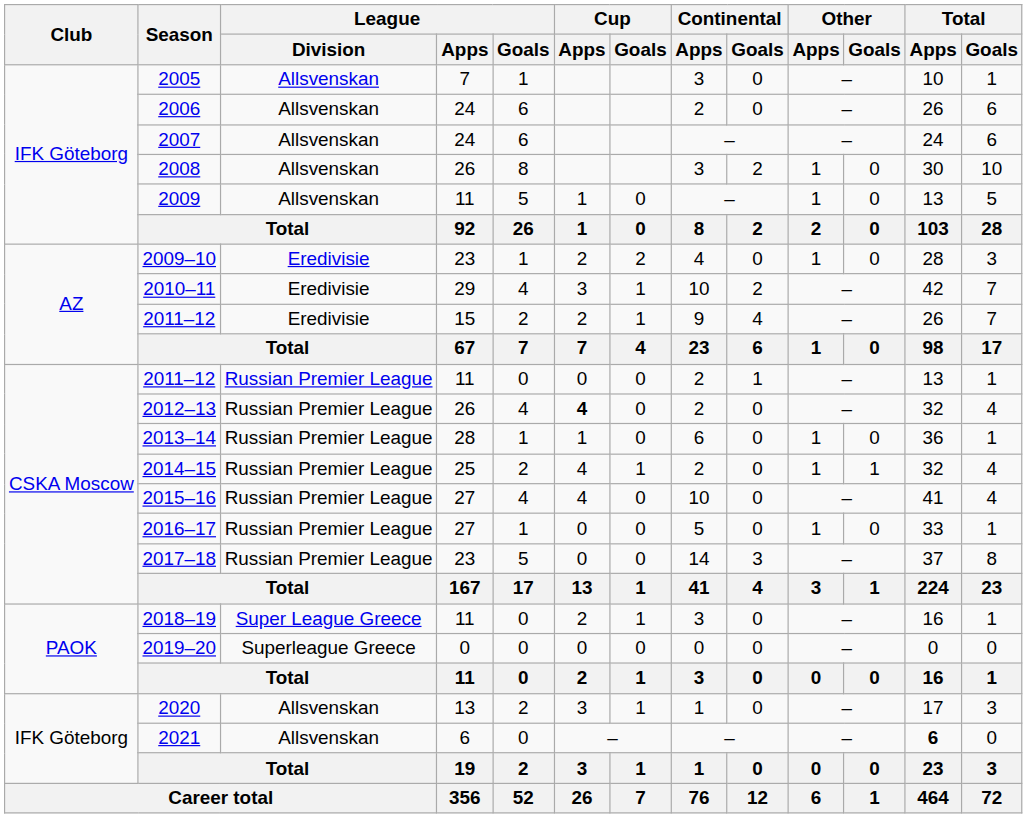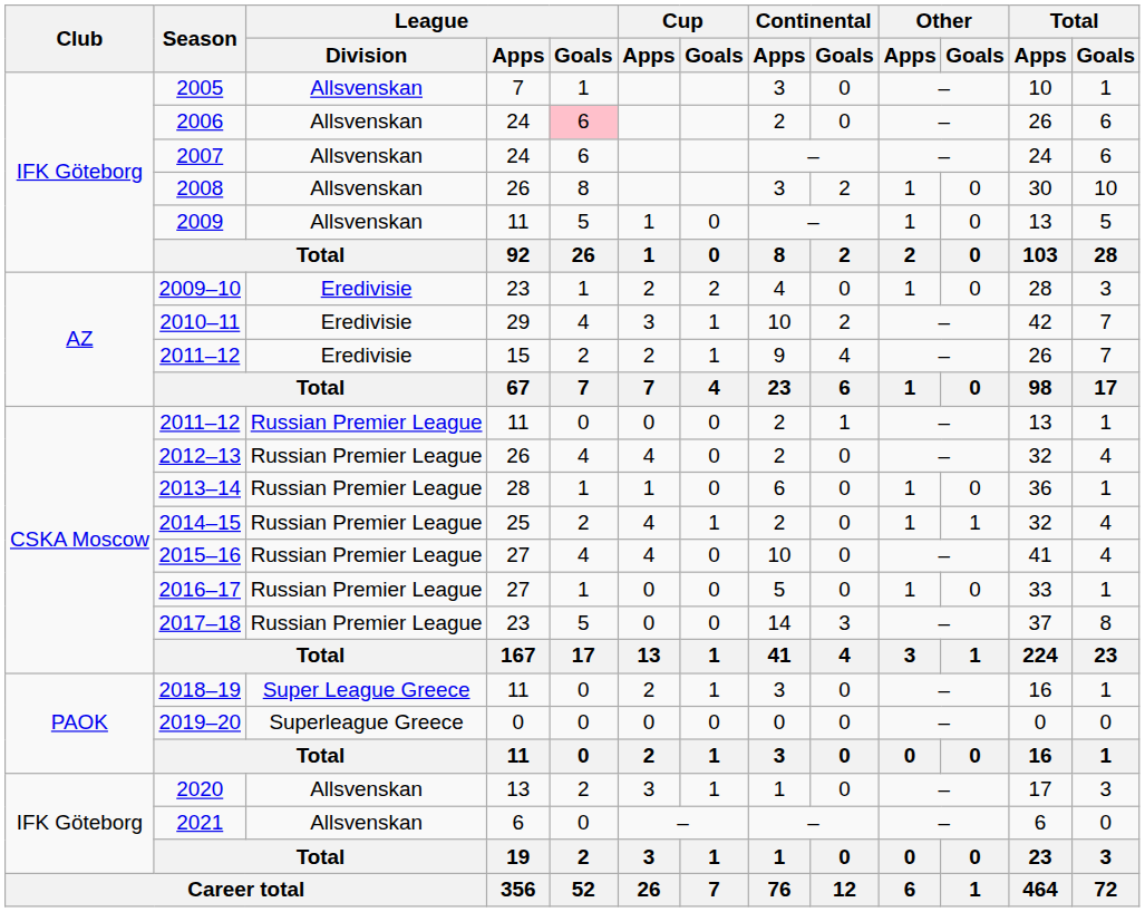2006 | League / Goals: no background -> pink background
2012–13 | Cup / Apps: bold -> normal
2021 | Total / Apps: bold -> normal
